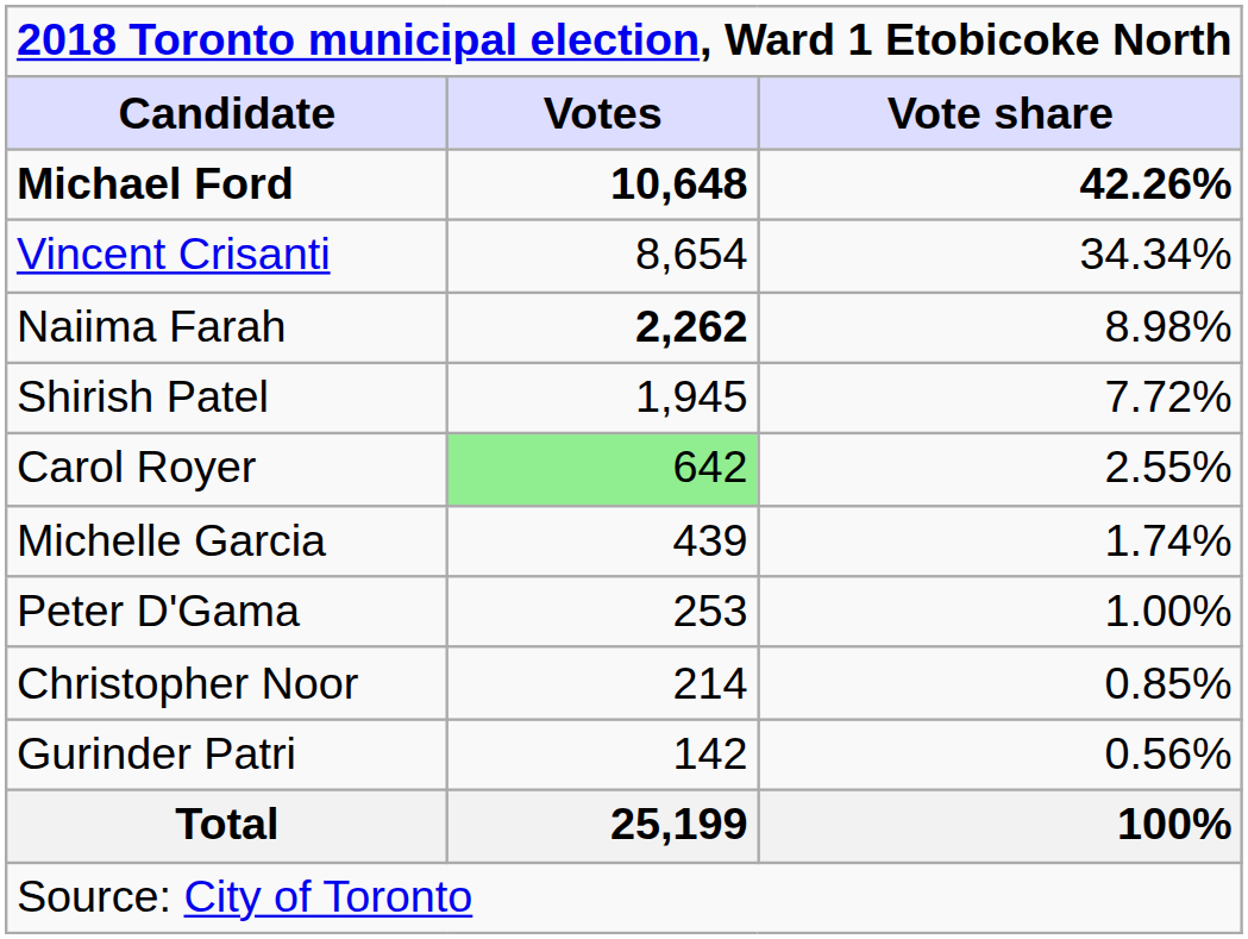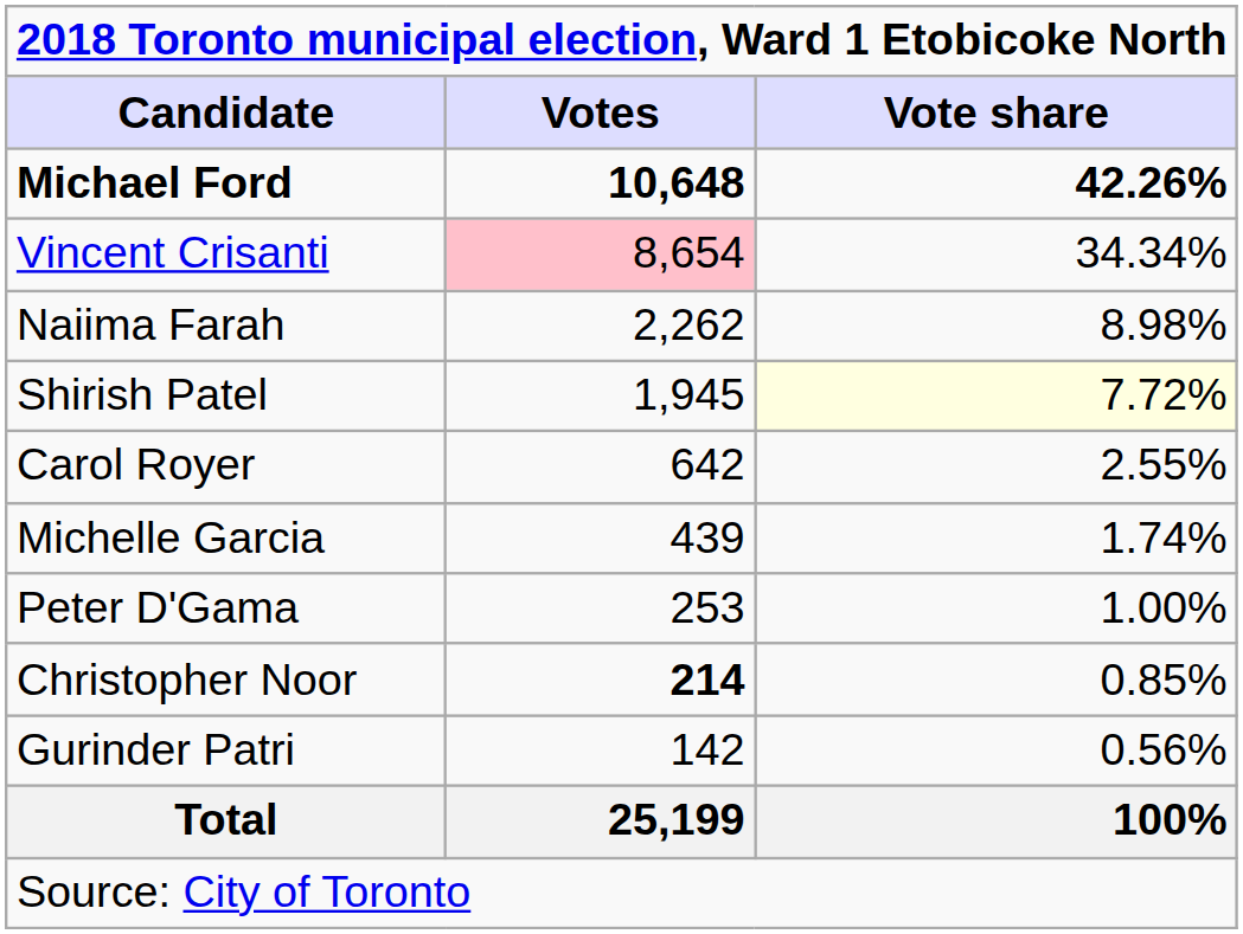Vincent Crisanti | Votes: no background -> pink background
Naiima Farah | Votes: bold -> normal
Shirish Patel | Vote share: no background -> lightyellow background
Carol Royer | Votes: lightgreen background -> no background
Christopher Noor | Votes: normal -> bold
